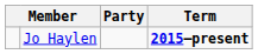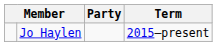Jo Haylen | Term: bold -> normal
